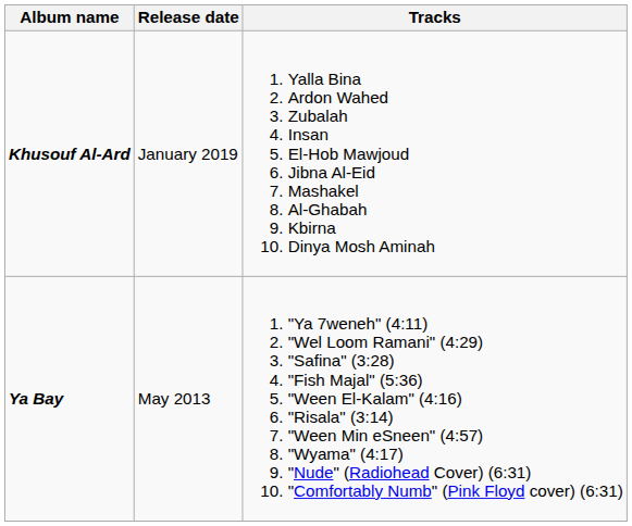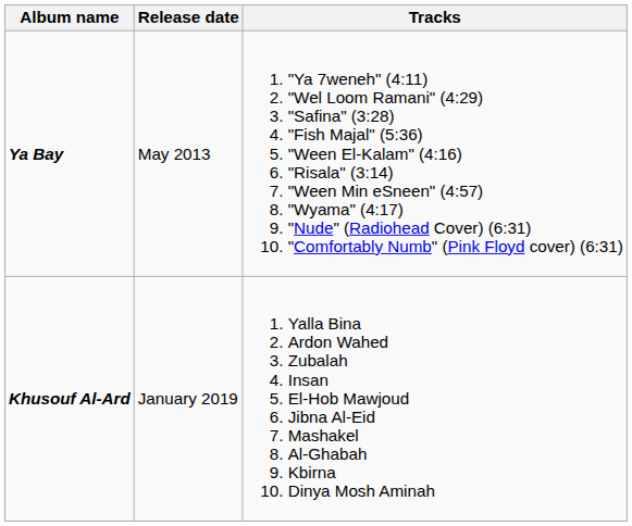rows swapped: Ya Bay <-> Khusouf Al-Ard
